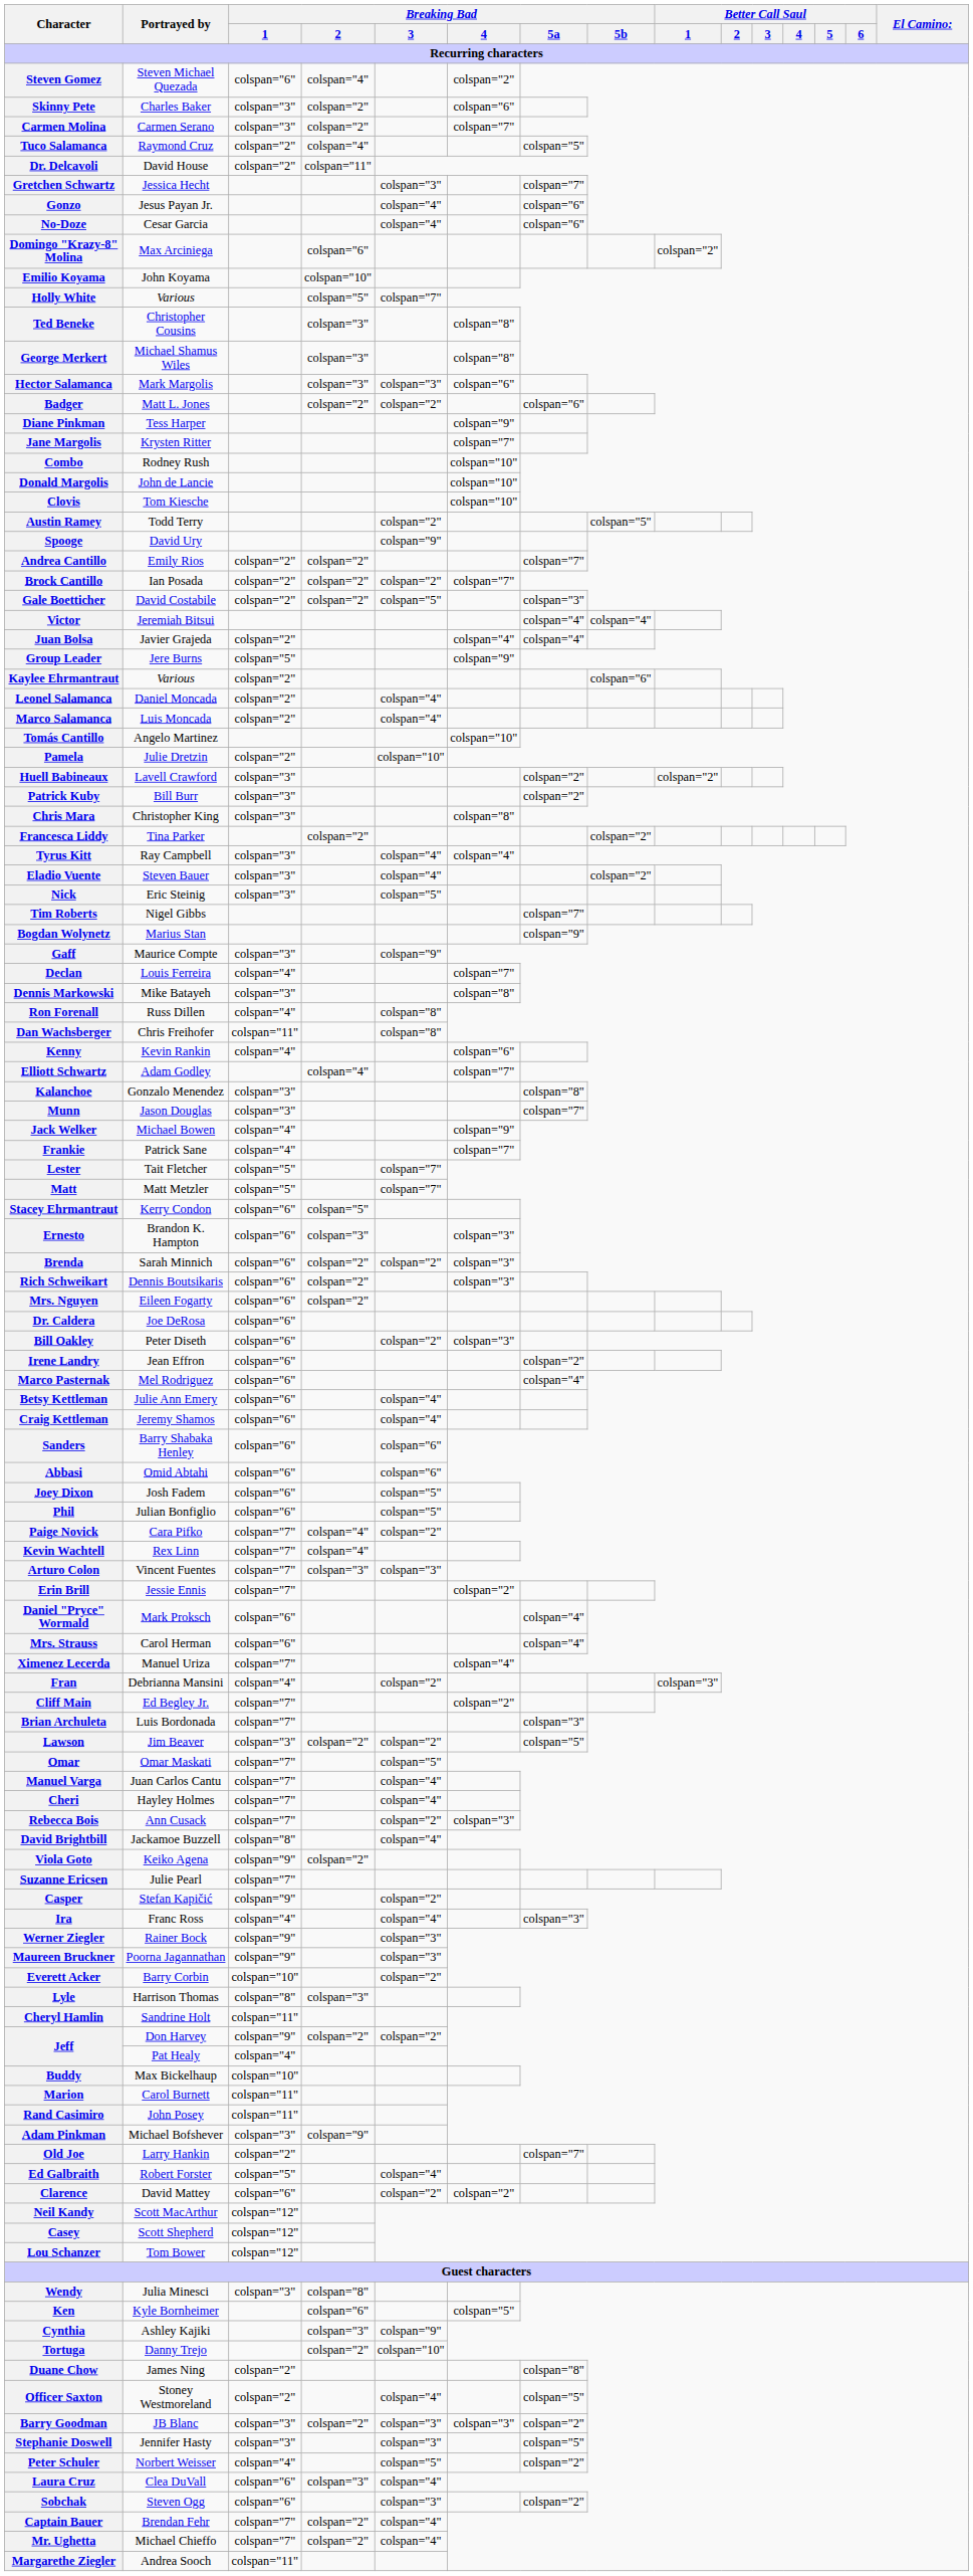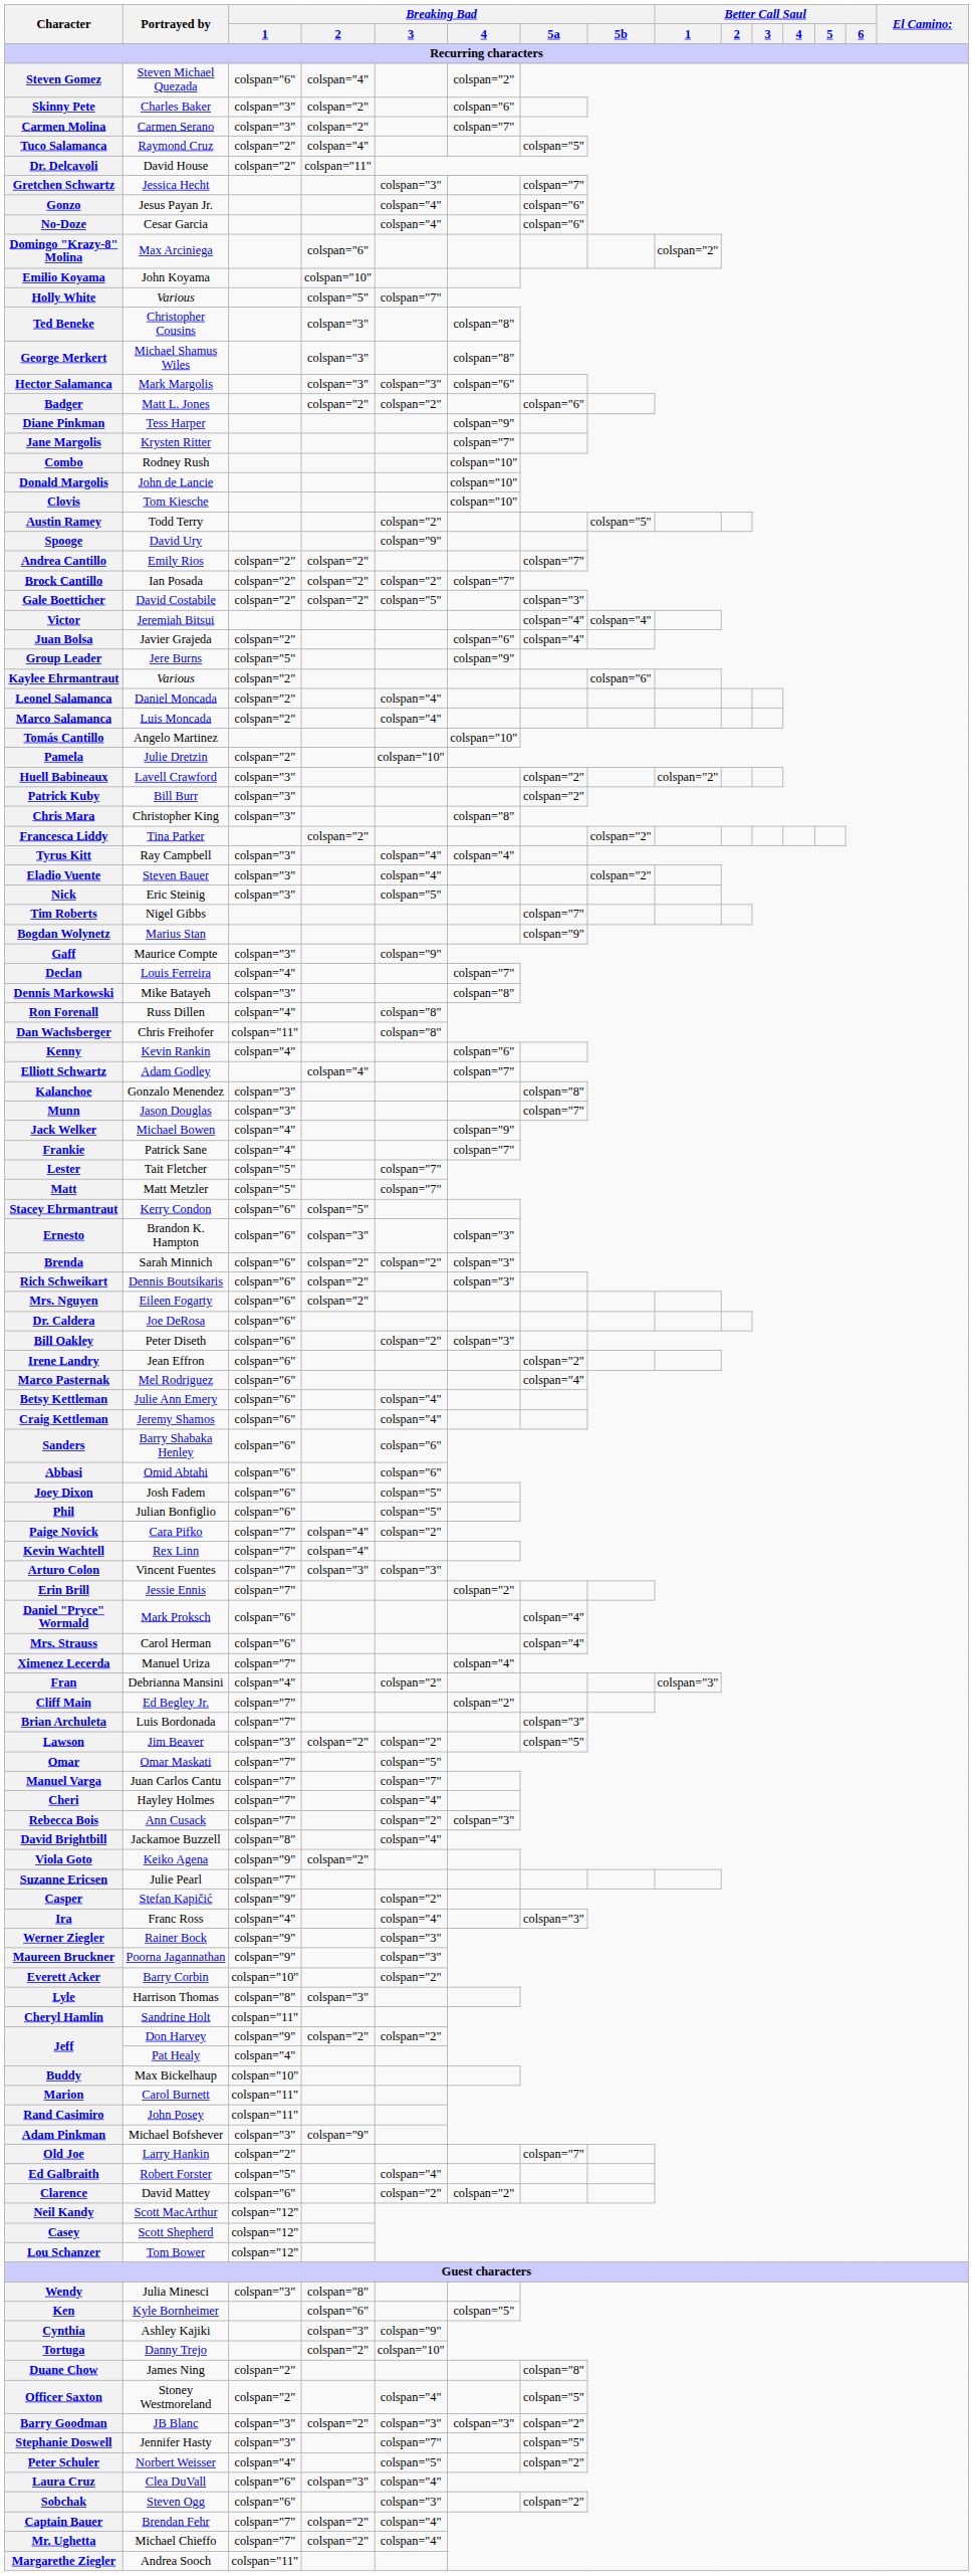Juan Bolsa | Breaking Bad / 4: colspan="4" -> colspan="6"
Manuel Varga | Breaking Bad / 3: colspan="4" -> colspan="7"
Stephanie Doswell | Breaking Bad / 3: colspan="3" -> colspan="7"
